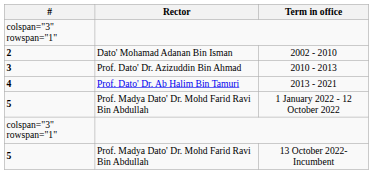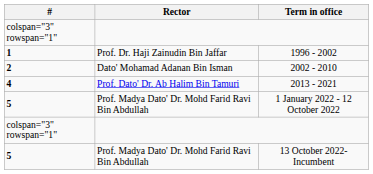+ row: 1 | Prof. Dr. Haji Zainudin Bin Jaffar | 1996 - 2002
- row: 3 | Prof. Dato' Dr. Azizuddin Bin Ahmad | 2010 - 2013
